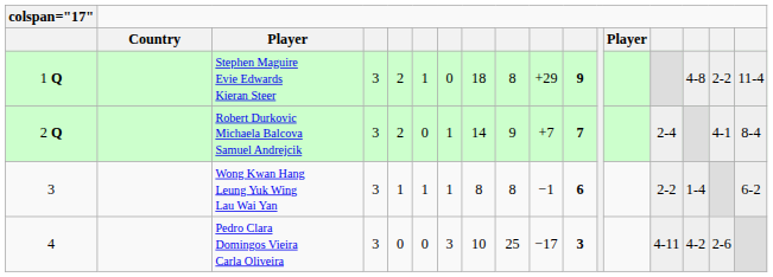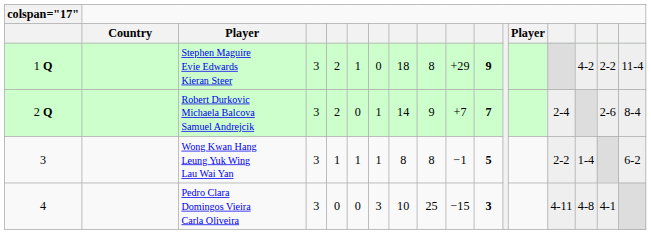Stephen Maguire Evie Edwards Kieran Steer | column 15: 4-8 -> 4-2
Robert Durkovic Michaela Balcova Samuel Andrejcik | column 16: 4-1 -> 2-6
Wong Kwan Hang Leung Yuk Wing Lau Wai Yan | column 11: 6 -> 5
Pedro Clara Domingos Vieira Carla Oliveira | column 10: −17 -> −15
Pedro Clara Domingos Vieira Carla Oliveira | column 15: 4-2 -> 4-8
Pedro Clara Domingos Vieira Carla Oliveira | column 16: 2-6 -> 4-1
